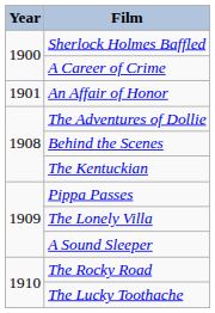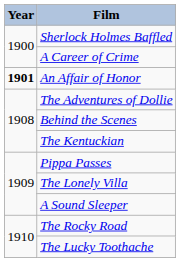An Affair of Honor | Year: normal -> bold
